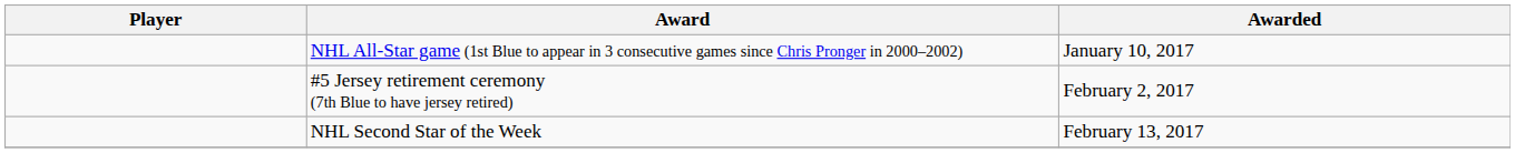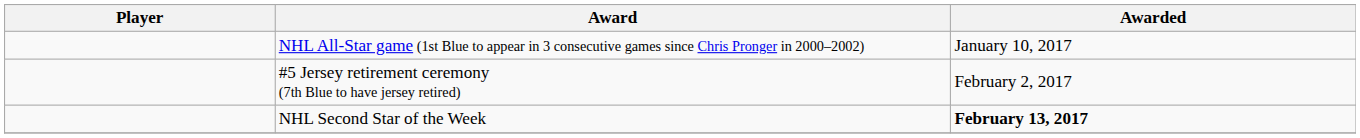NHL Second Star of the Week | Awarded: normal -> bold
